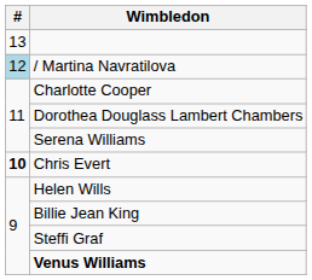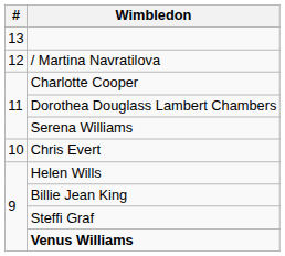/ Martina Navratilova | #: lightblue background -> no background
Chris Evert | #: bold -> normal
